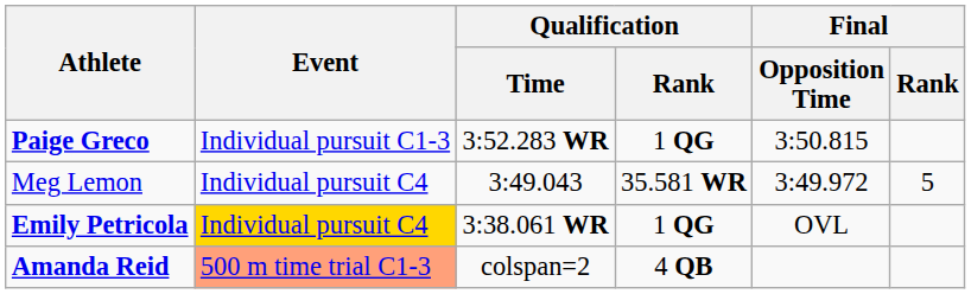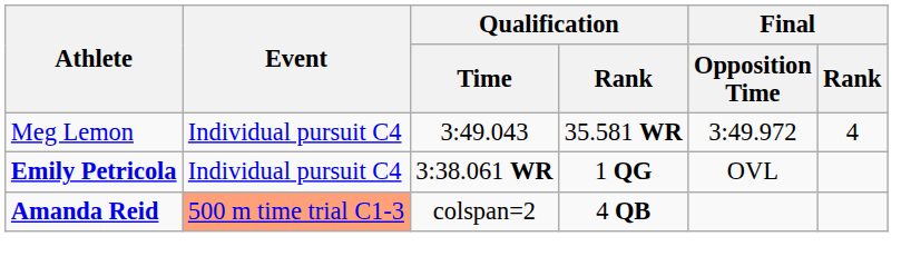- row: Paige Greco | Individual pursuit C1-3 | 3:52.283 WR | 1 QG | 3:50.815
Meg Lemon | Final / Rank: 5 -> 4
Emily Petricola | Event: gold background -> no background
